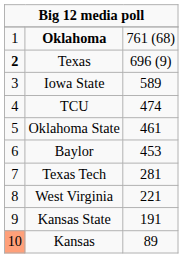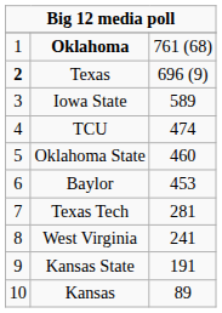Oklahoma State | column 3: 461 -> 460
West Virginia | column 3: 221 -> 241
Kansas | column 1: lightsalmon background -> no background
